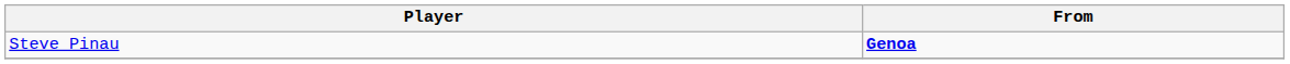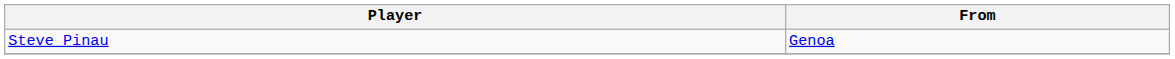Steve Pinau | From: bold -> normal
